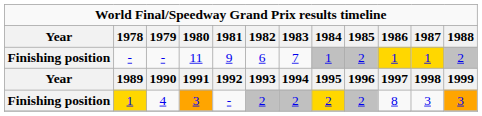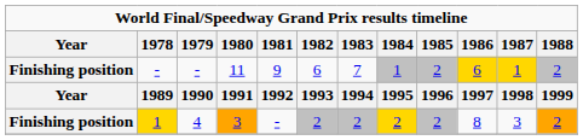row 3 | 1986: 1 -> 6
row 5 | 1988: 3 -> 2
